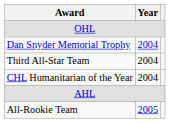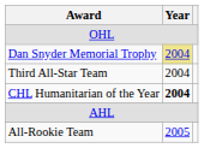Dan Snyder Memorial Trophy | Year: no background -> khaki background
CHL Humanitarian of the Year | Year: normal -> bold
